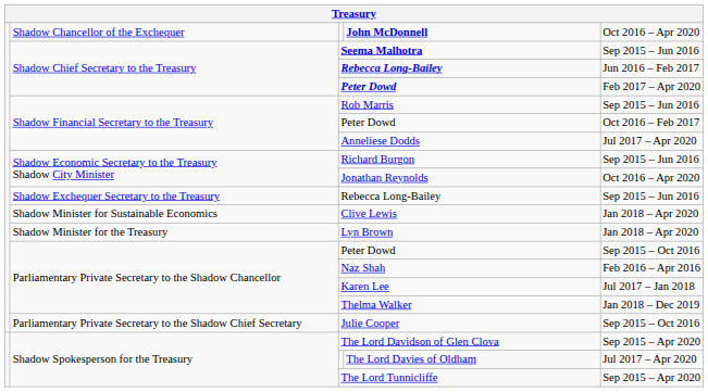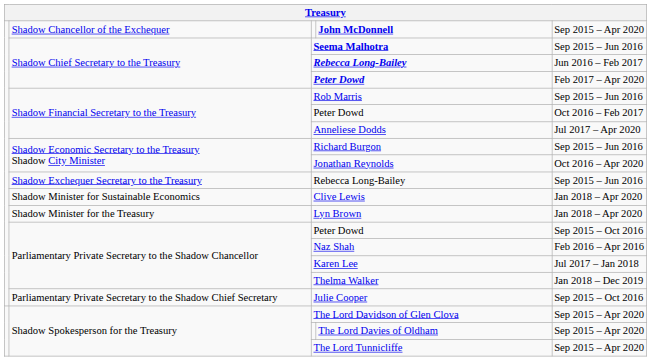John McDonnell | column 5: Oct 2016 – Apr 2020 -> Sep 2015 – Apr 2020
The Lord Davies of Oldham | column 5: Jul 2017 – Apr 2020 -> Sep 2015 – Apr 2020
